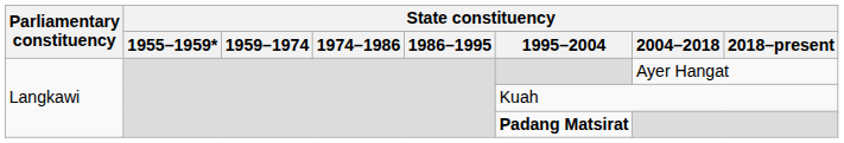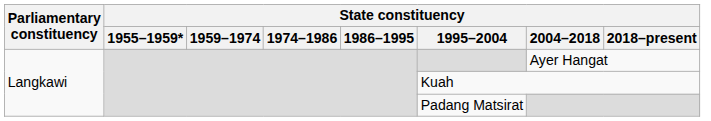row 5 | State constituency / 1995–2004: bold -> normal
